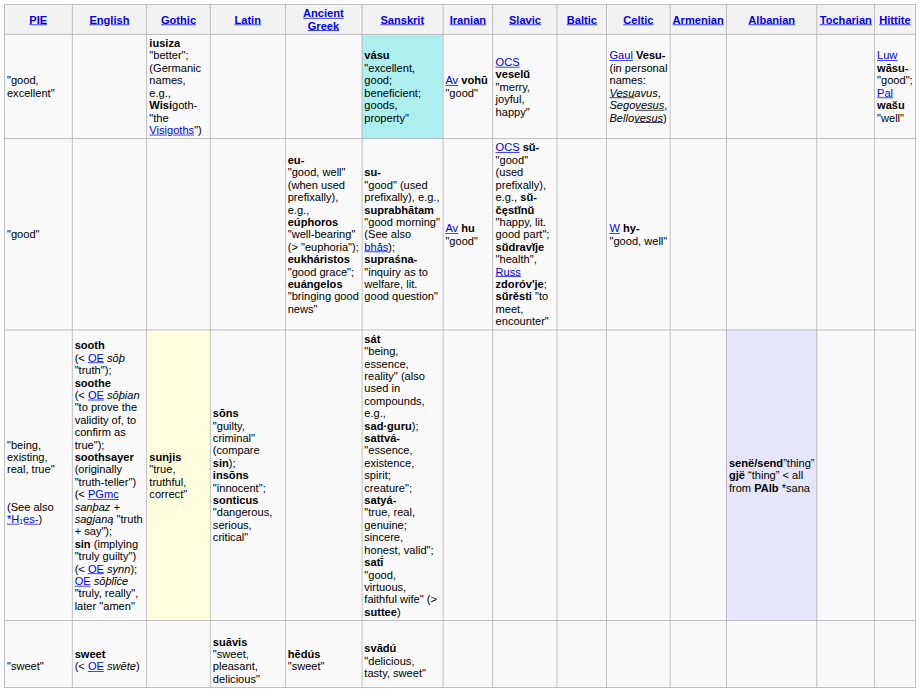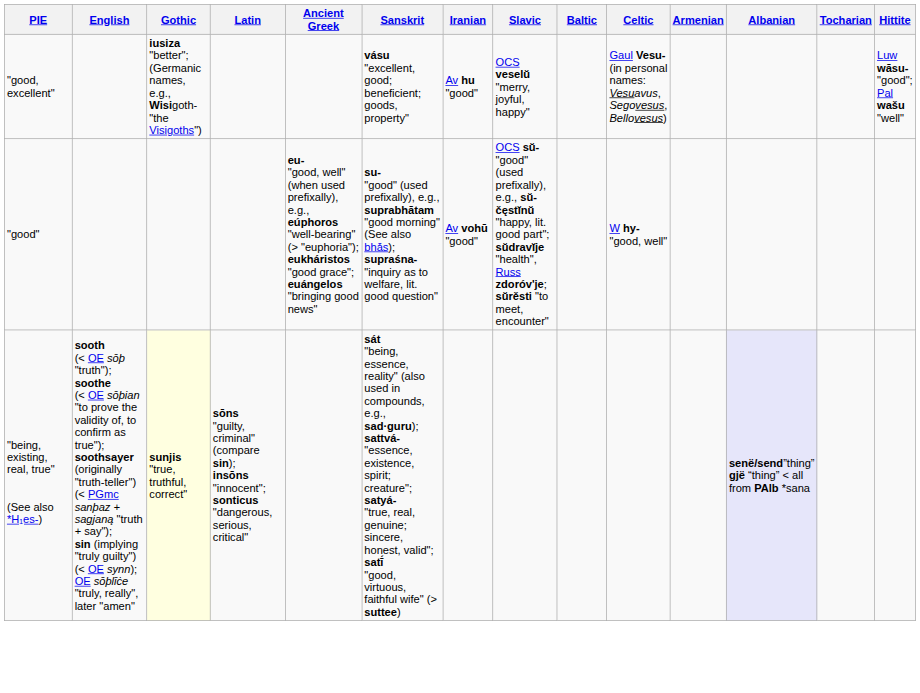"good, excellent" | Sanskrit: paleturquoise background -> no background
"good, excellent" | Iranian: Av vohū "good" -> Av hu "good"
"good" | Iranian: Av hu "good" -> Av vohū "good"
- row: "sweet" | sweet (< OE swēte) | suāvis "sweet, pleasant, delicious" | hēdús "sweet" | svādú "delicious, tasty, sweet"
